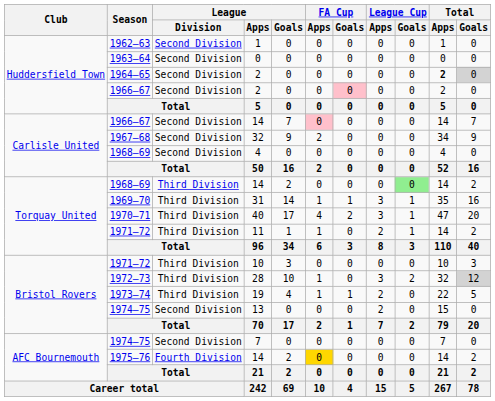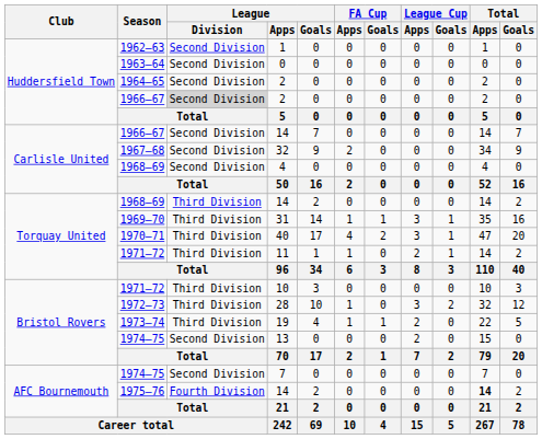1964–65 / 2 | Total / Apps: bold -> normal
1964–65 / 2 | Total / Goals: lightgrey background -> no background
1966–67 / 2 | League / Division: no background -> lightgrey background
1966–67 / 2 | FA Cup / Goals: pink background -> no background
1966–67 / 14 | FA Cup / Apps: pink background -> no background
1968–69 / 14 | League Cup / Goals: lightgreen background -> no background
28 | Total / Goals: lightgrey background -> no background
1975–76 / 14 | FA Cup / Apps: gold background -> no background
1975–76 / 14 | Total / Apps: normal -> bold
